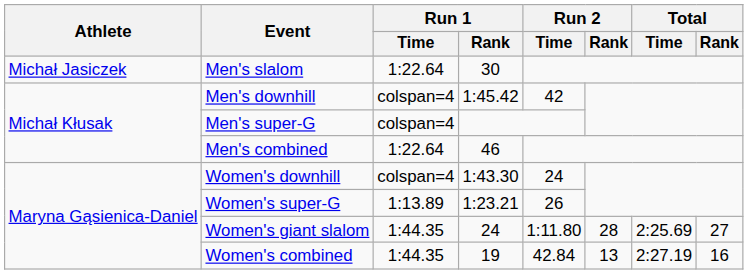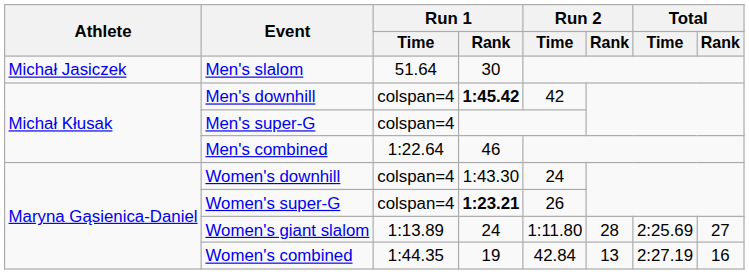Men's slalom | Run 1 / Time: 1:22.64 -> 51.64
Men's downhill | Run 1 / Rank: normal -> bold
Women's super-G | Run 1 / Time: 1:13.89 -> colspan=4
Women's super-G | Run 1 / Rank: normal -> bold
Women's giant slalom | Run 1 / Time: 1:44.35 -> 1:13.89
